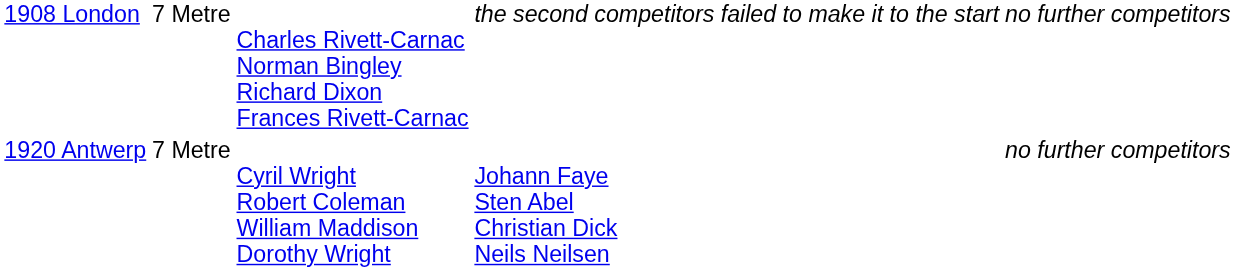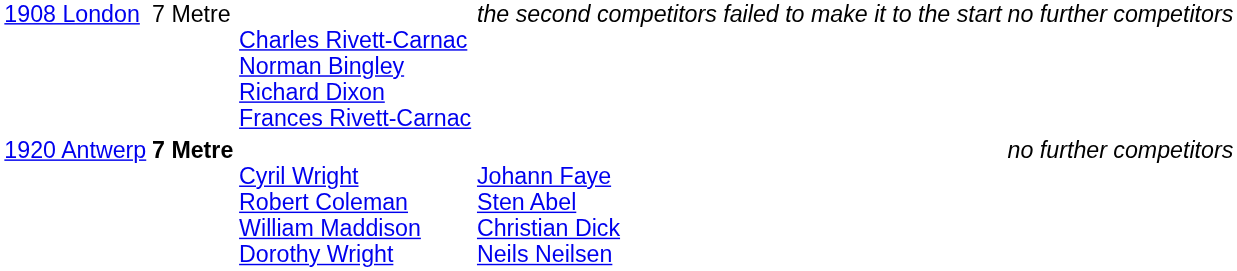1920 Antwerp | column 2: normal -> bold
